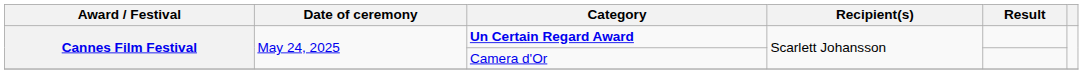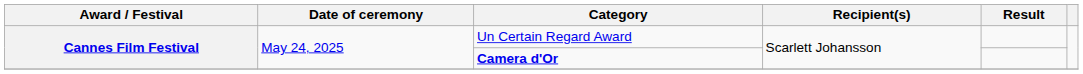Un Certain Regard Award | Category: bold -> normal
Camera d'Or | Category: normal -> bold
